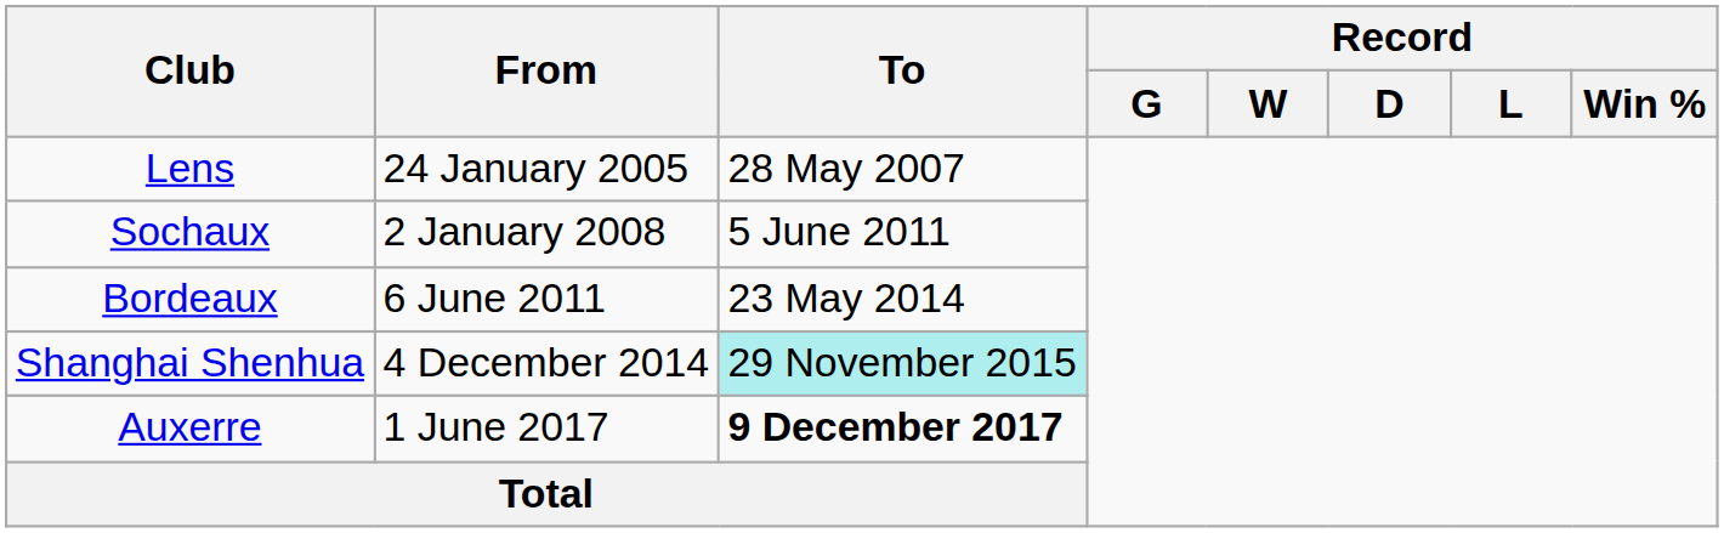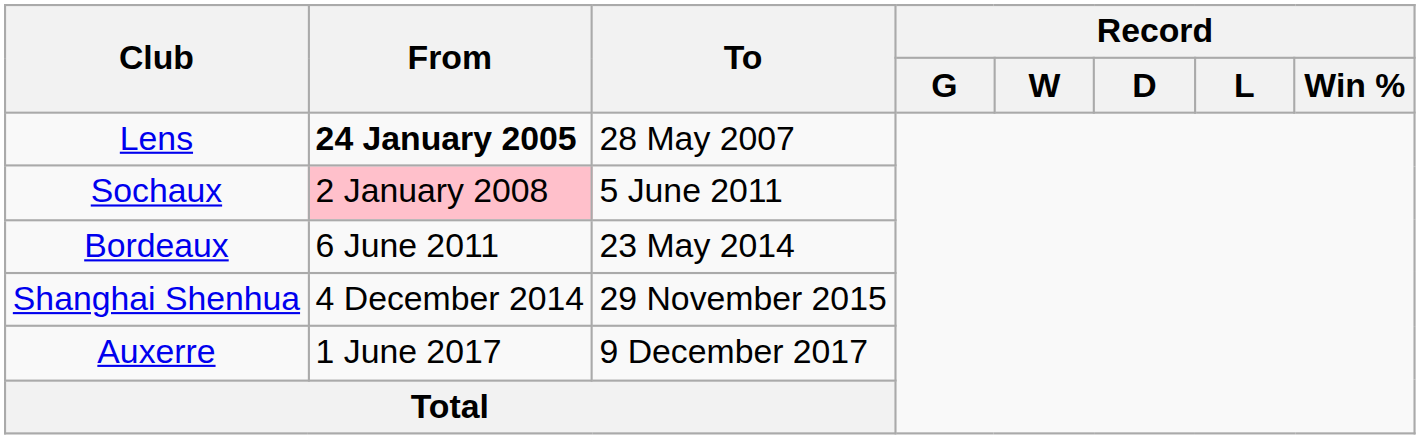Lens | From: normal -> bold
Sochaux | From: no background -> pink background
Shanghai Shenhua | To: paleturquoise background -> no background
Auxerre | To: bold -> normal
